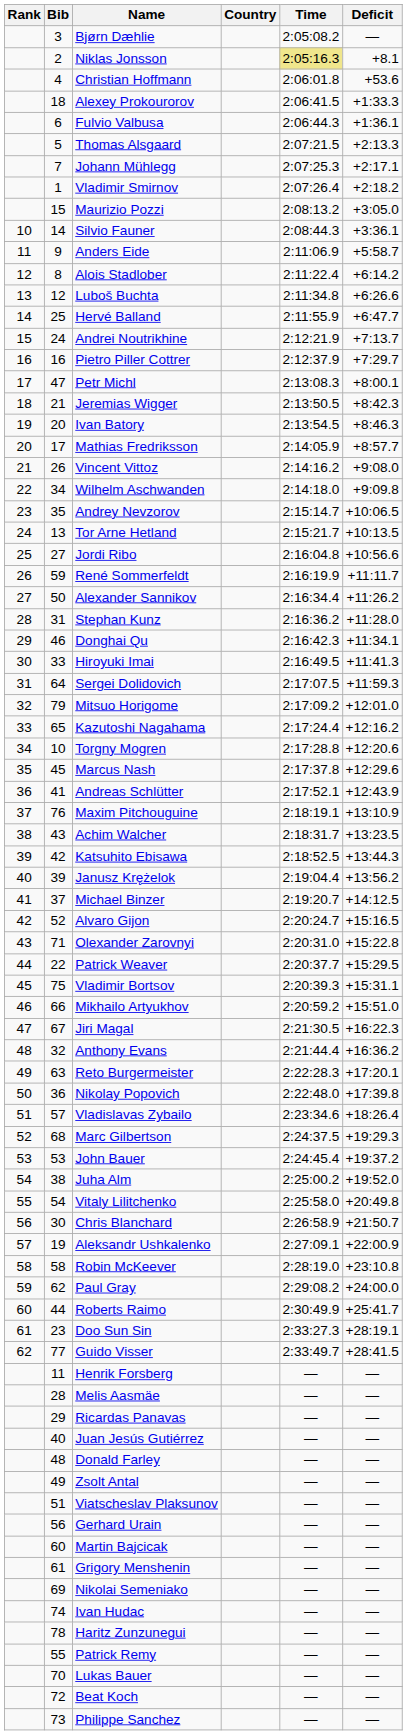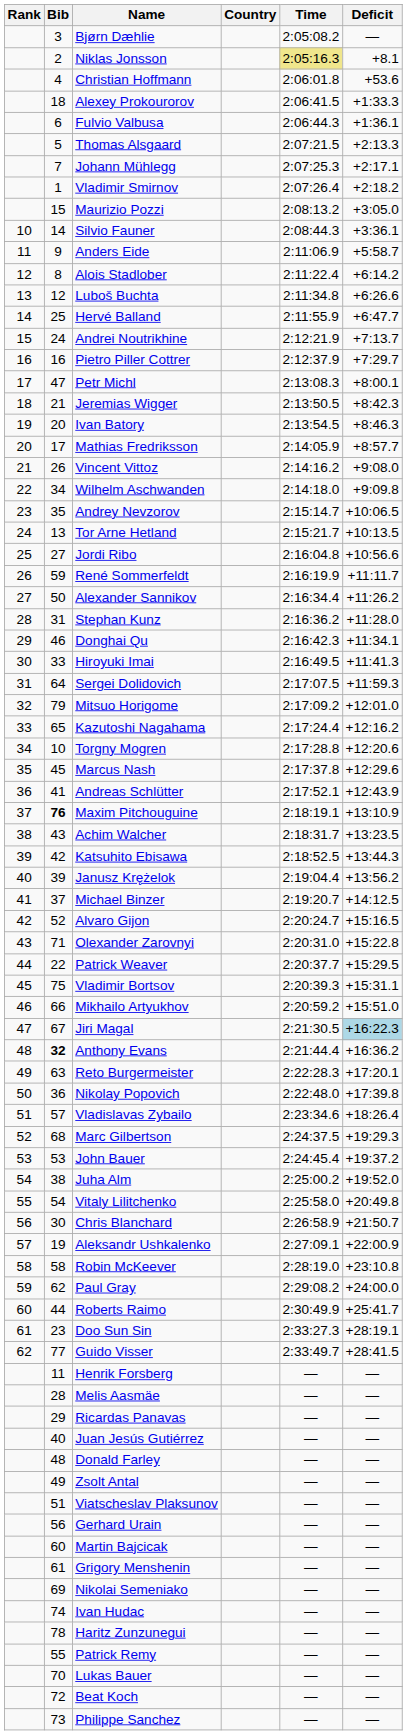Maxim Pitchouguine | Bib: normal -> bold
Jiri Magal | Deficit: no background -> lightblue background
Anthony Evans | Bib: normal -> bold
